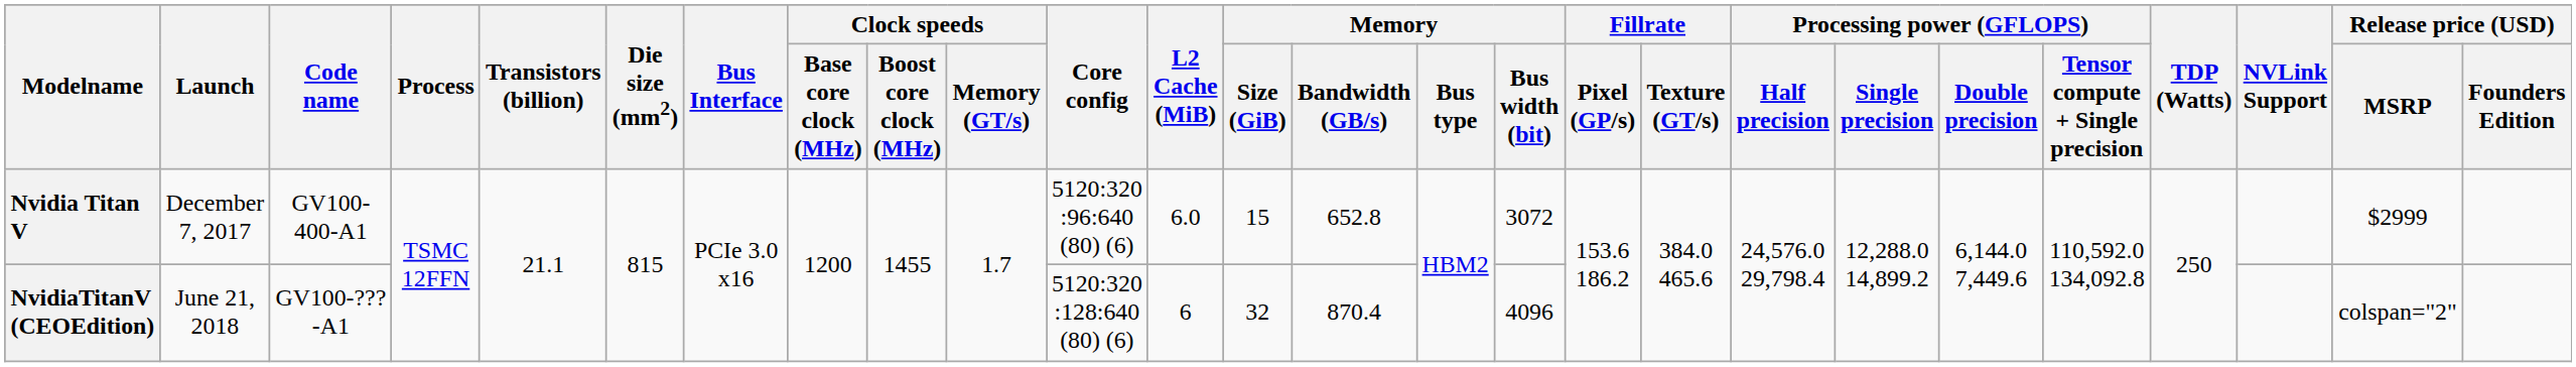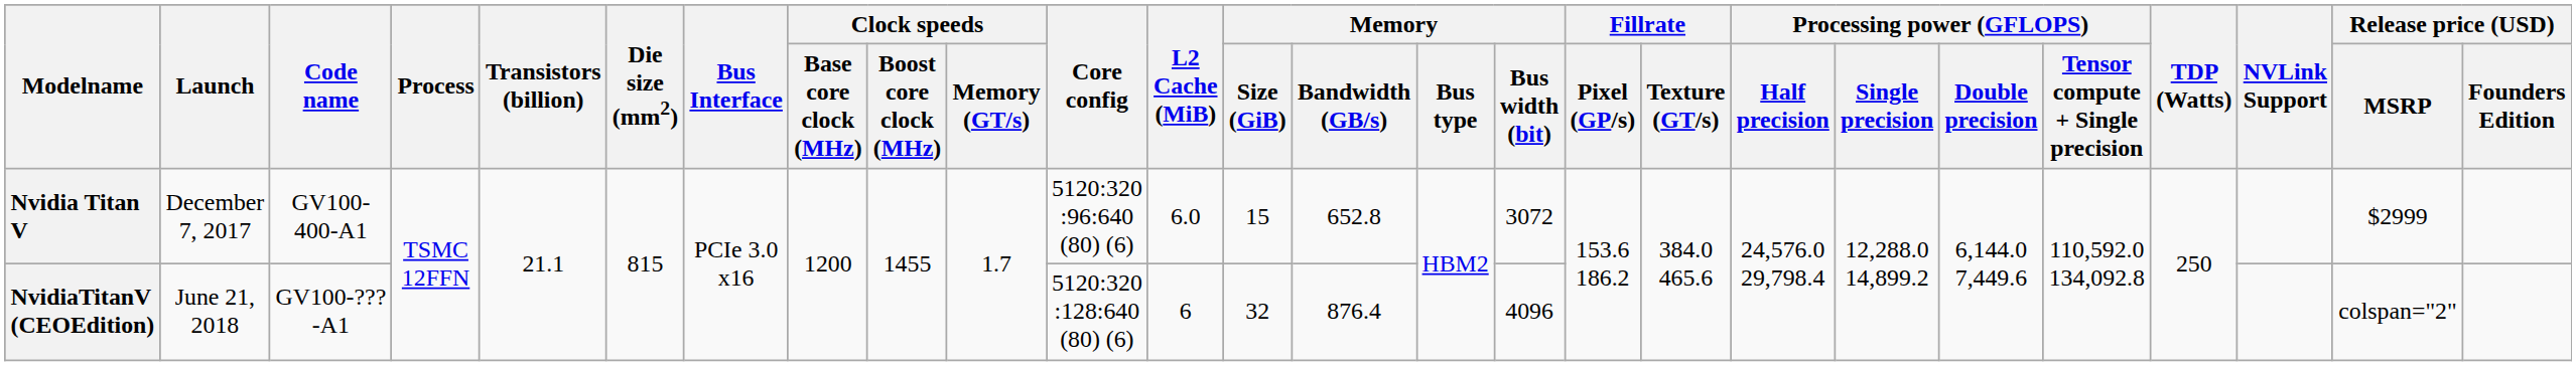NvidiaTitanV (CEOEdition) | Memory / Bandwidth (GB/s): 870.4 -> 876.4
